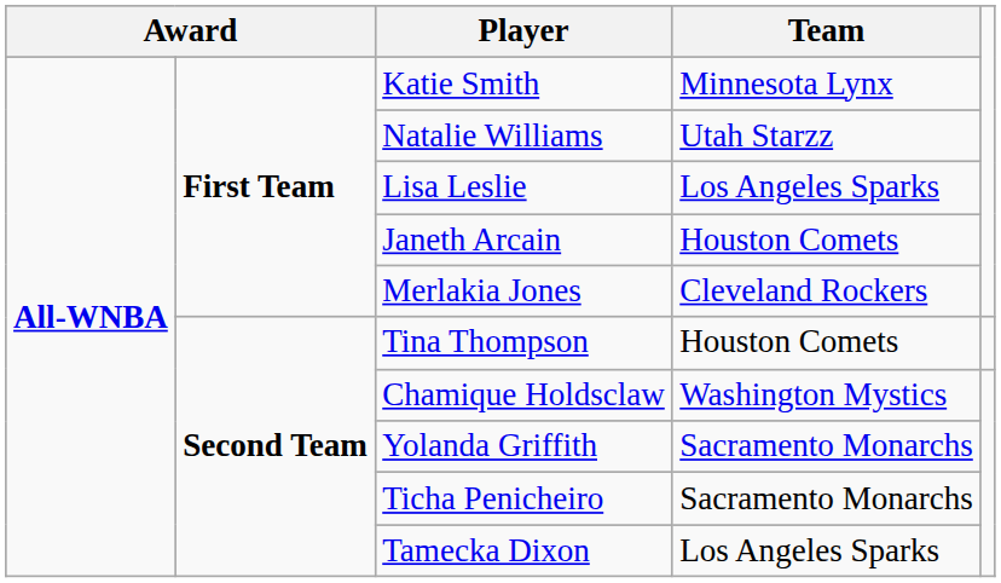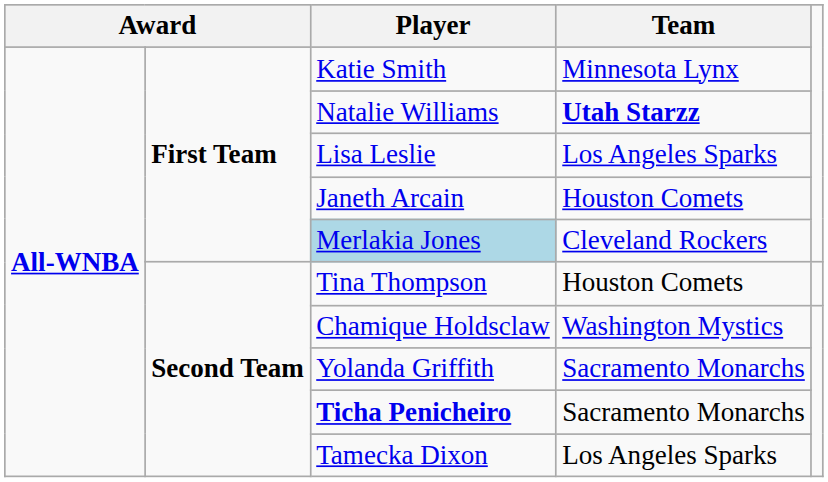row 3 | Team: normal -> bold
row 6 | Player: no background -> lightblue background
row 10 | Player: normal -> bold
